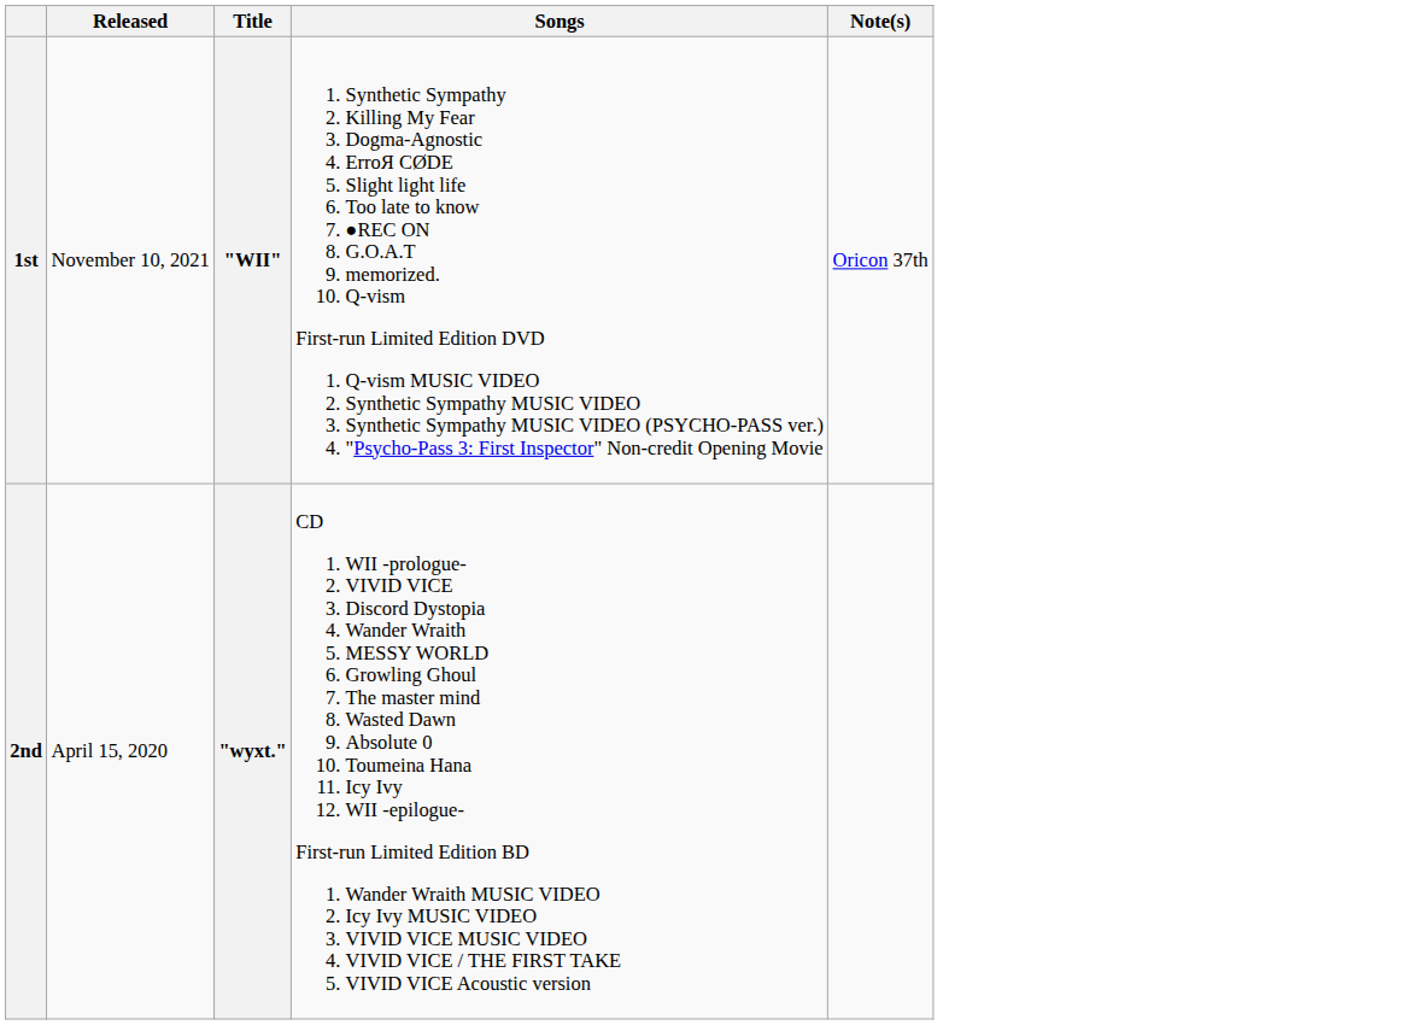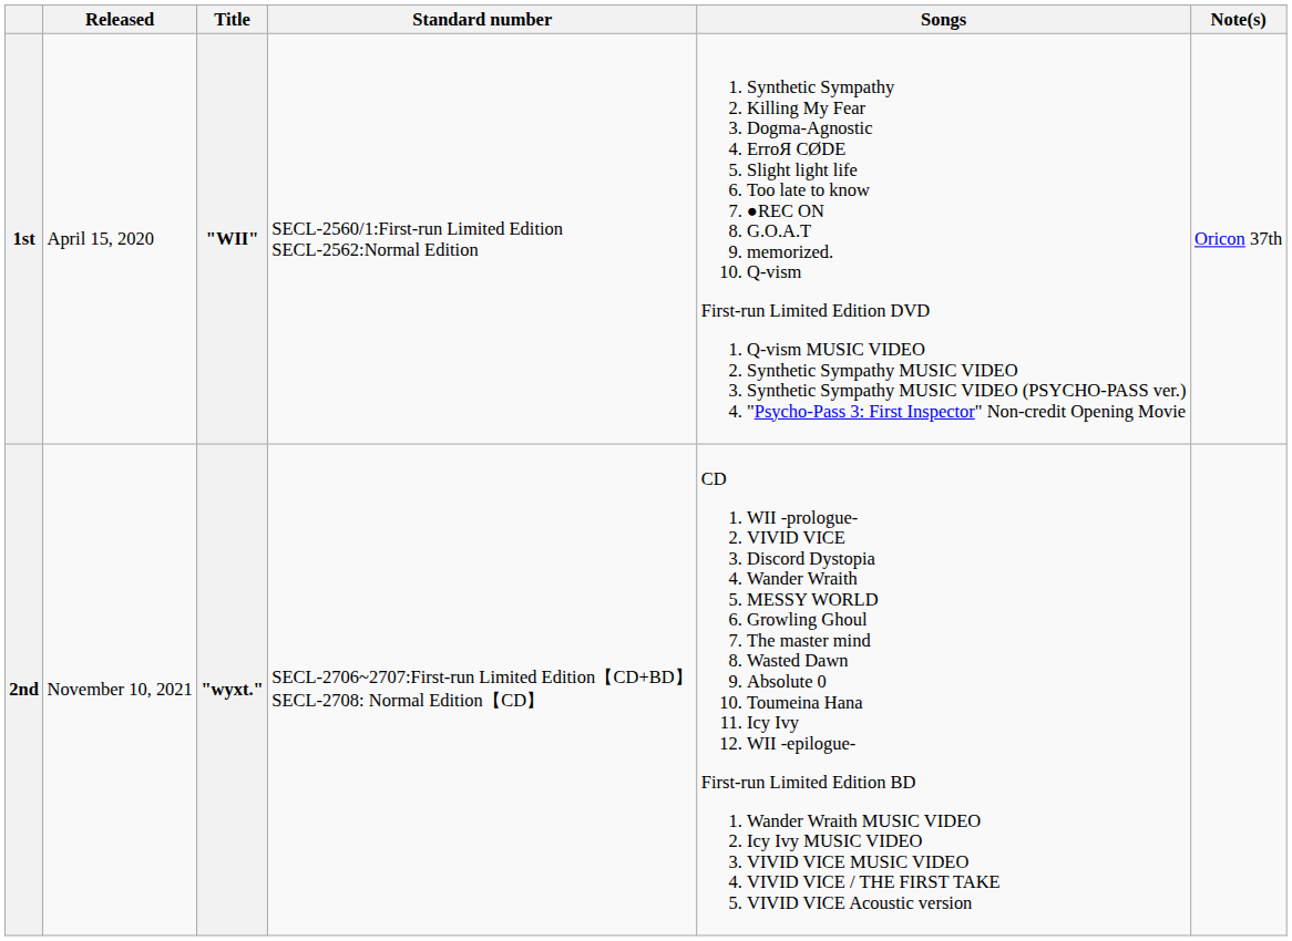+ column: Standard number | SECL-2560/1:First-run Limited Edition SECL-2562:Normal Edition | SECL-2706~2707:First-run Limited Edition【CD+BD】 SECL-2708: Normal Edition【CD】
1st | Released: November 10, 2021 -> April 15, 2020
2nd | Released: April 15, 2020 -> November 10, 2021
